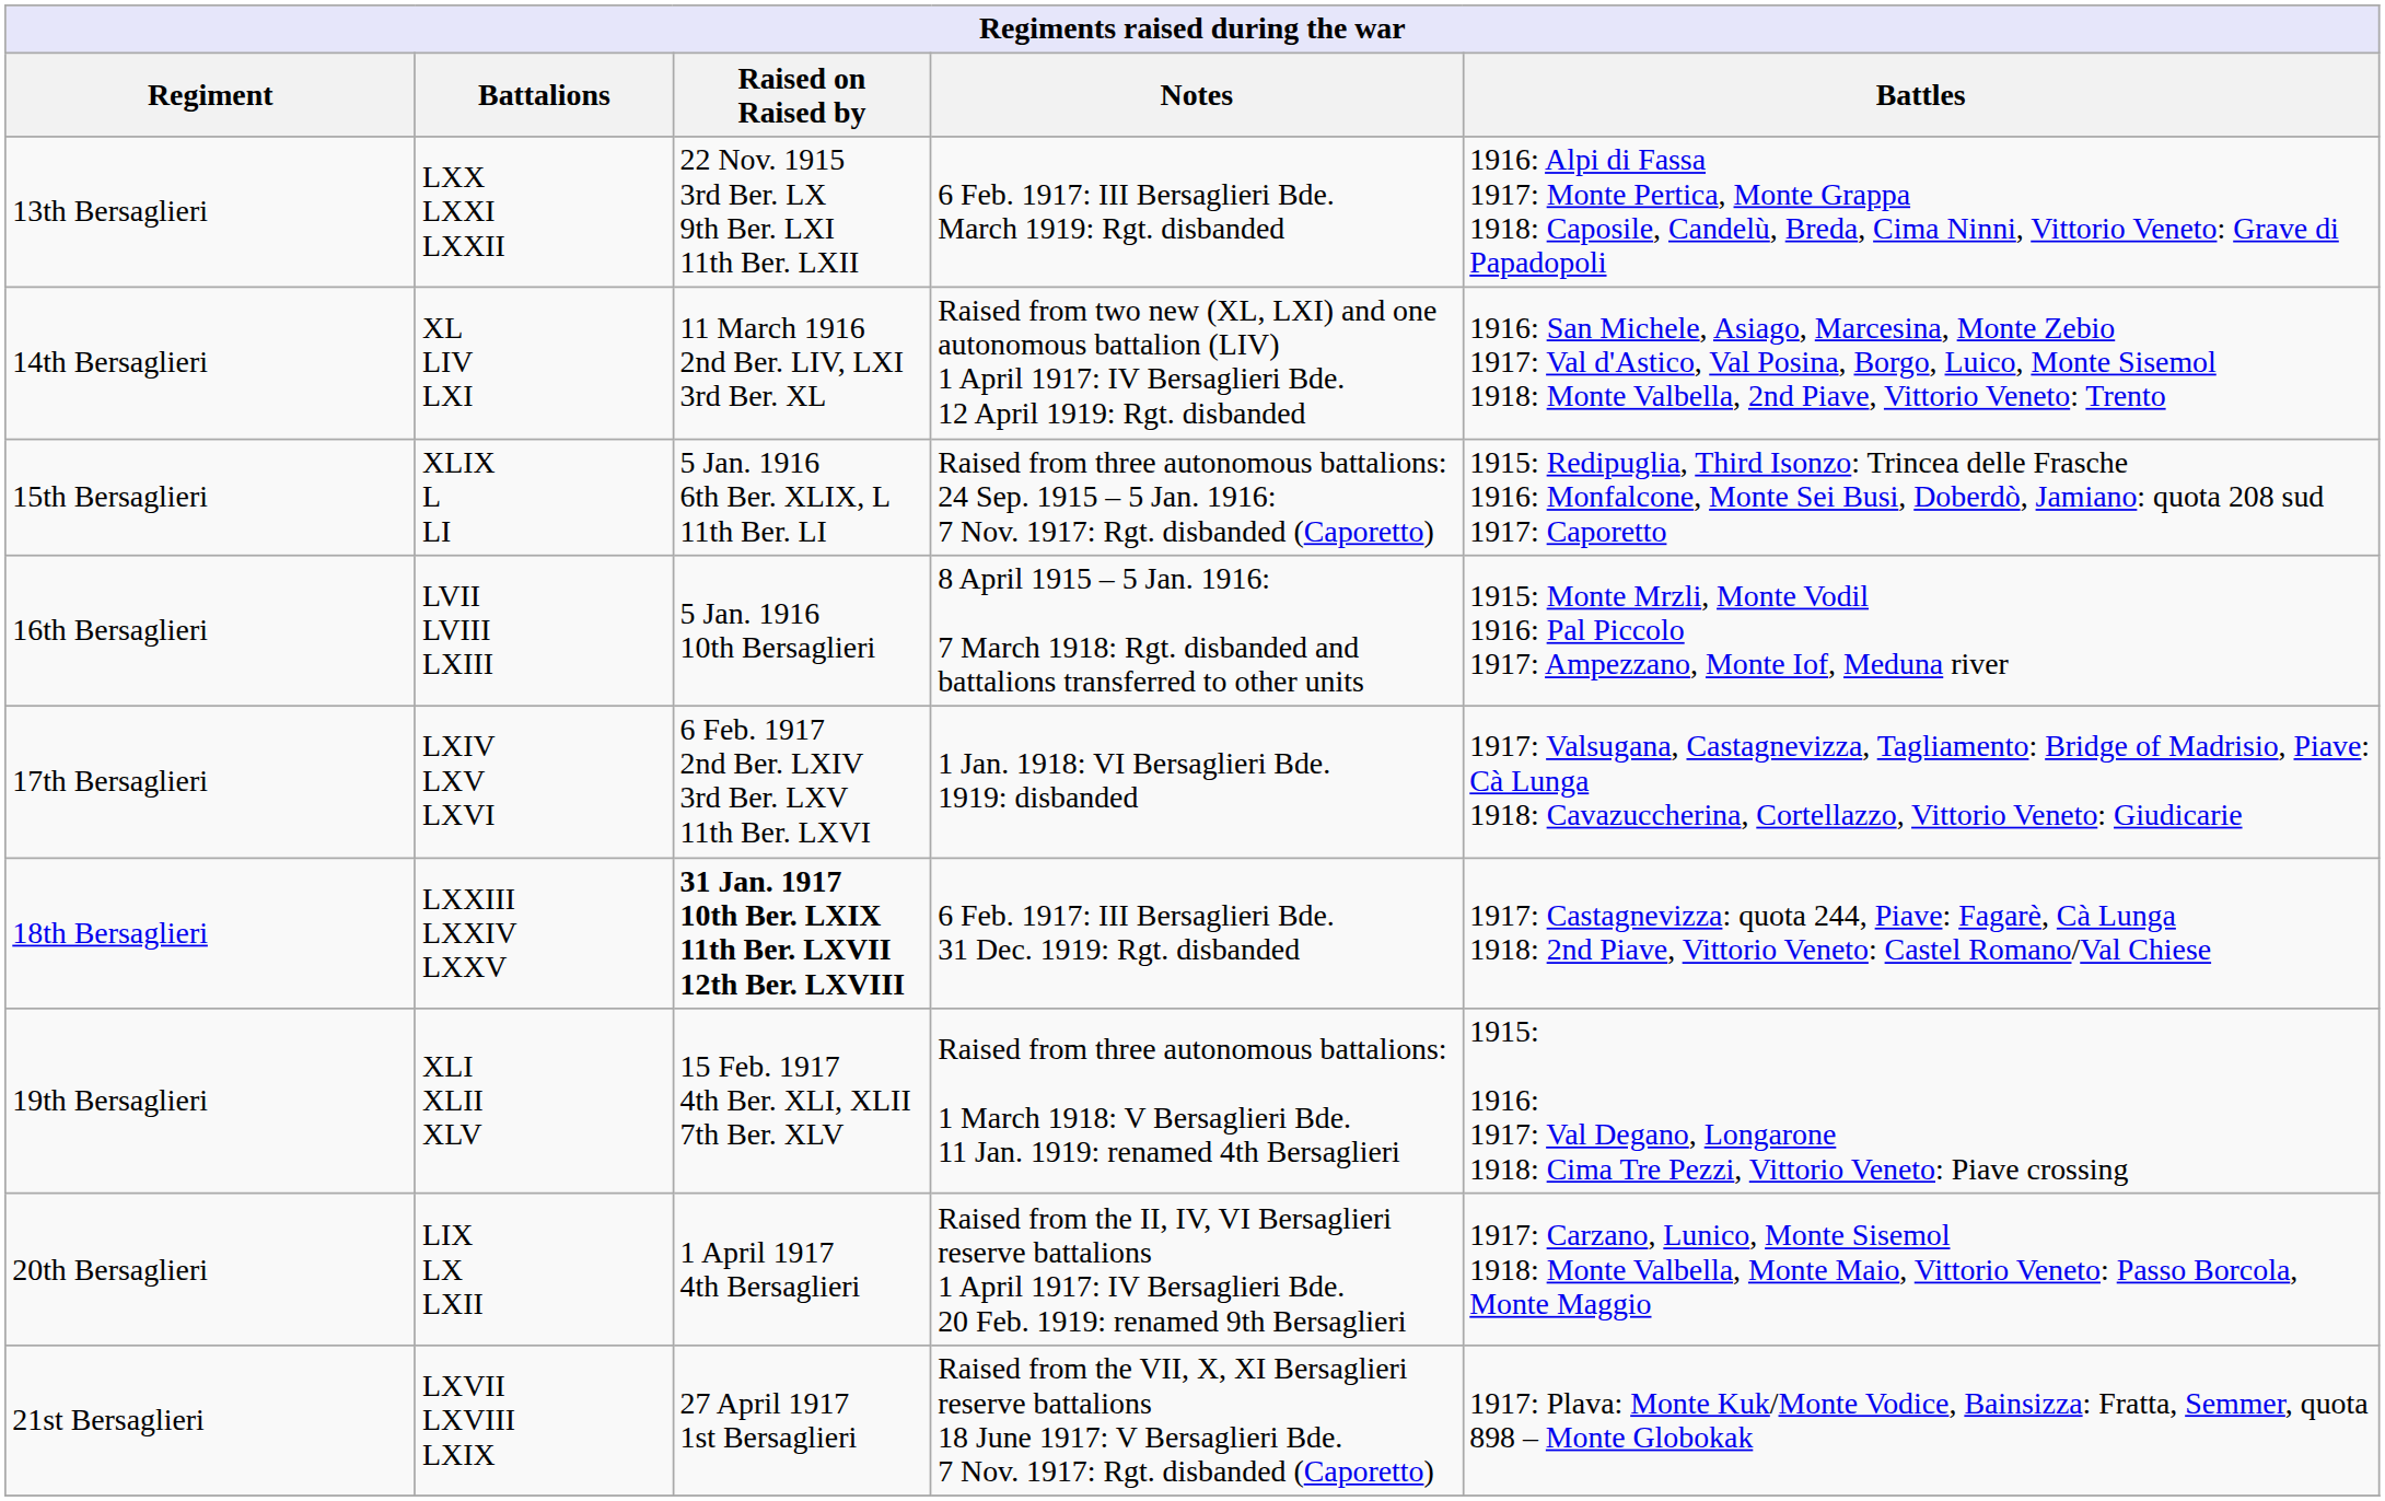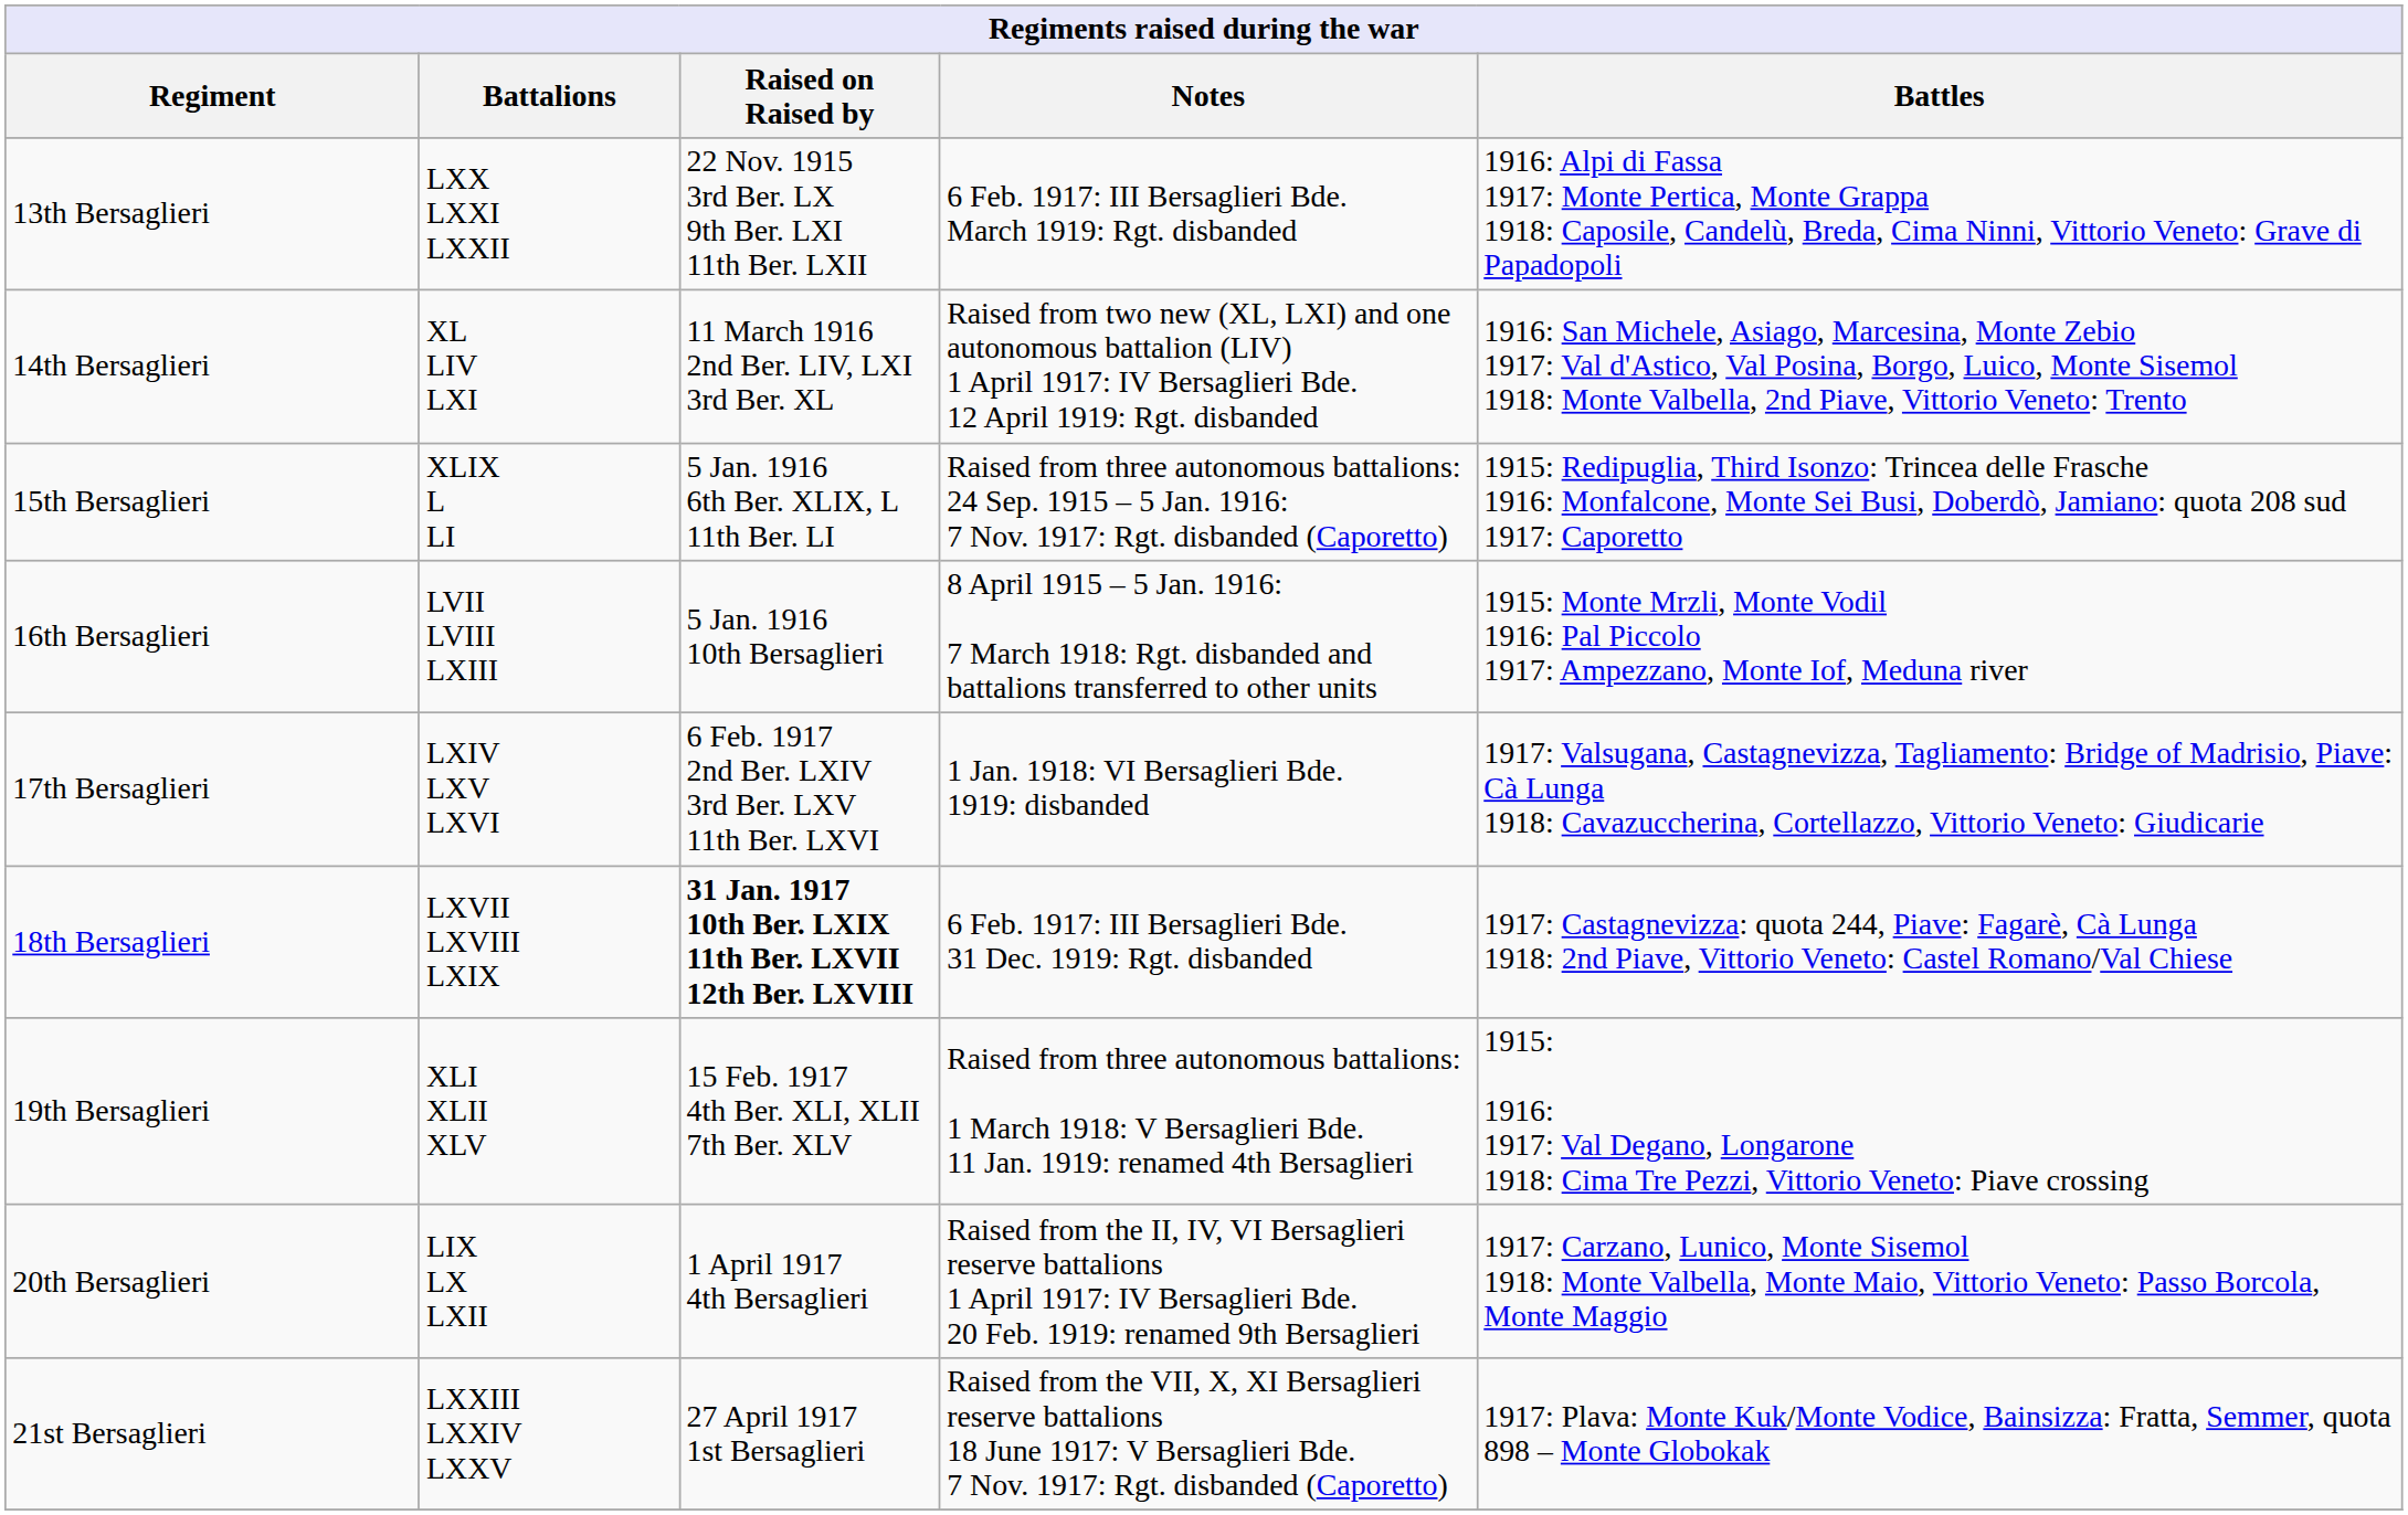18th Bersaglieri | Battalions: LXXIII LXXIV LXXV -> LXVII LXVIII LXIX
21st Bersaglieri | Battalions: LXVII LXVIII LXIX -> LXXIII LXXIV LXXV
